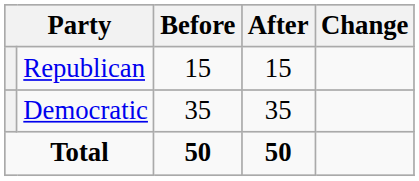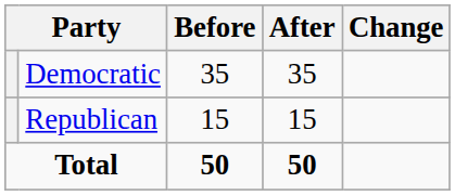rows swapped: Democratic <-> Republican
